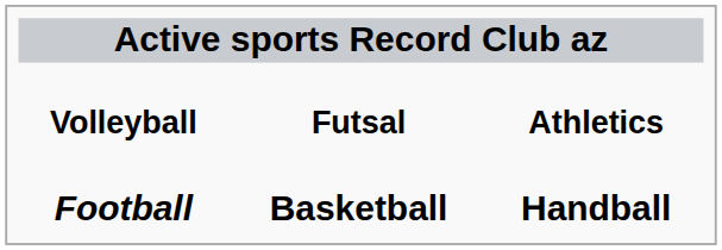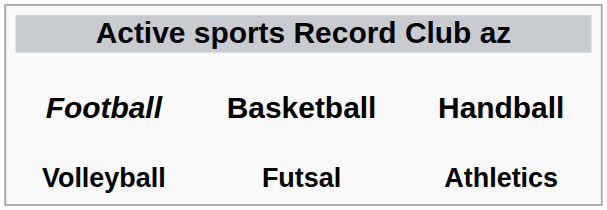rows swapped: Football <-> Volleyball
